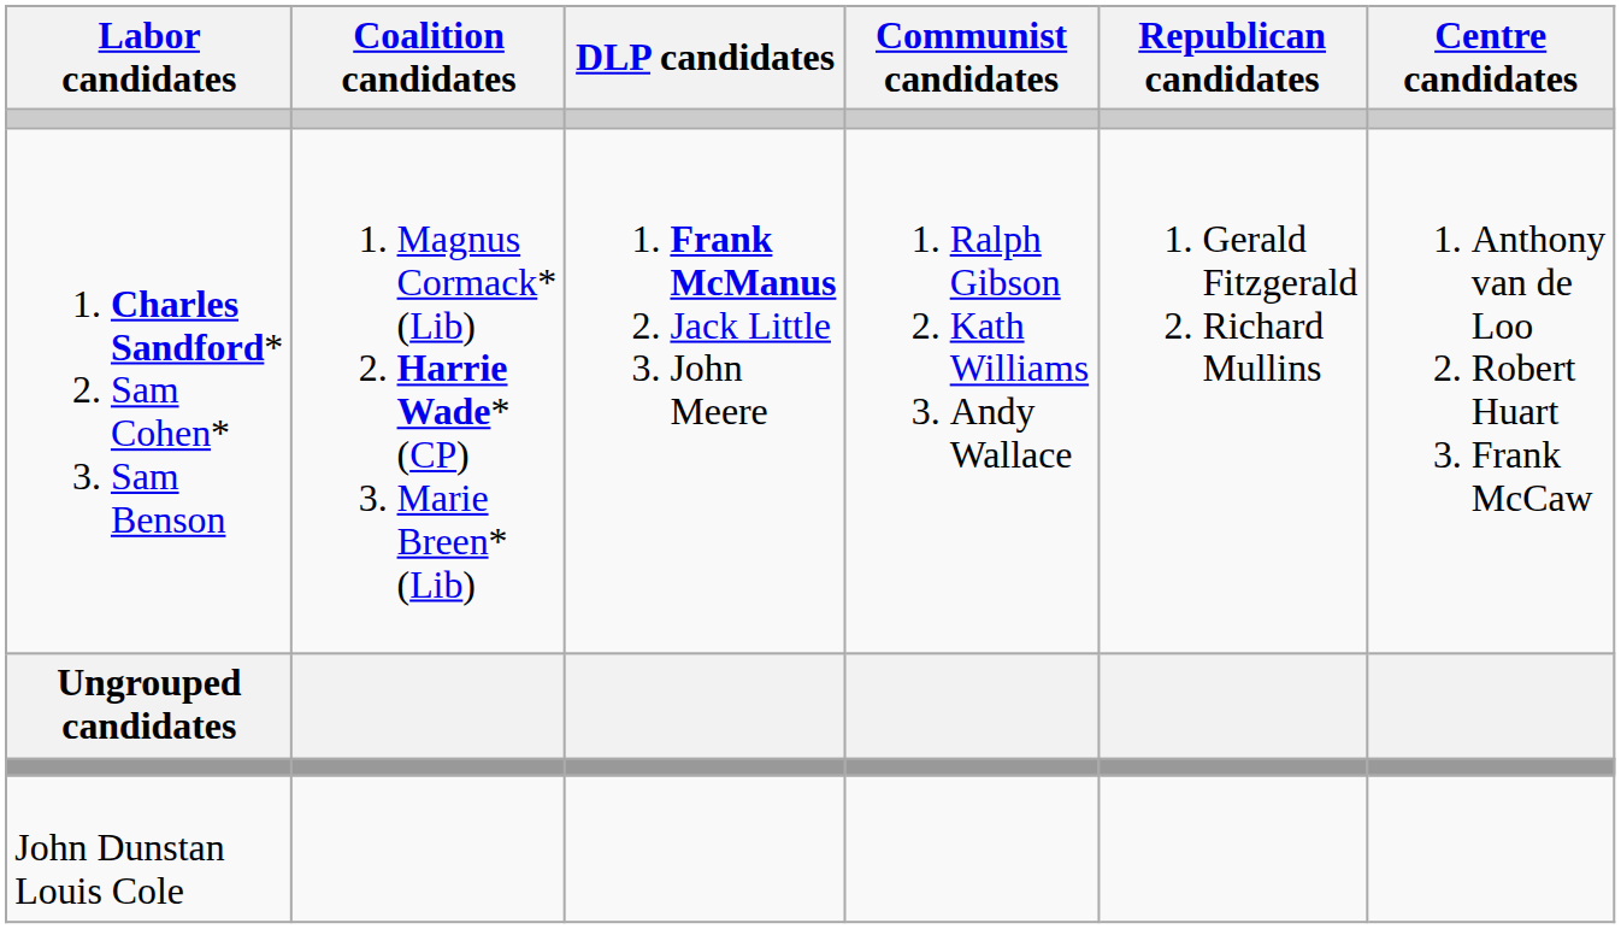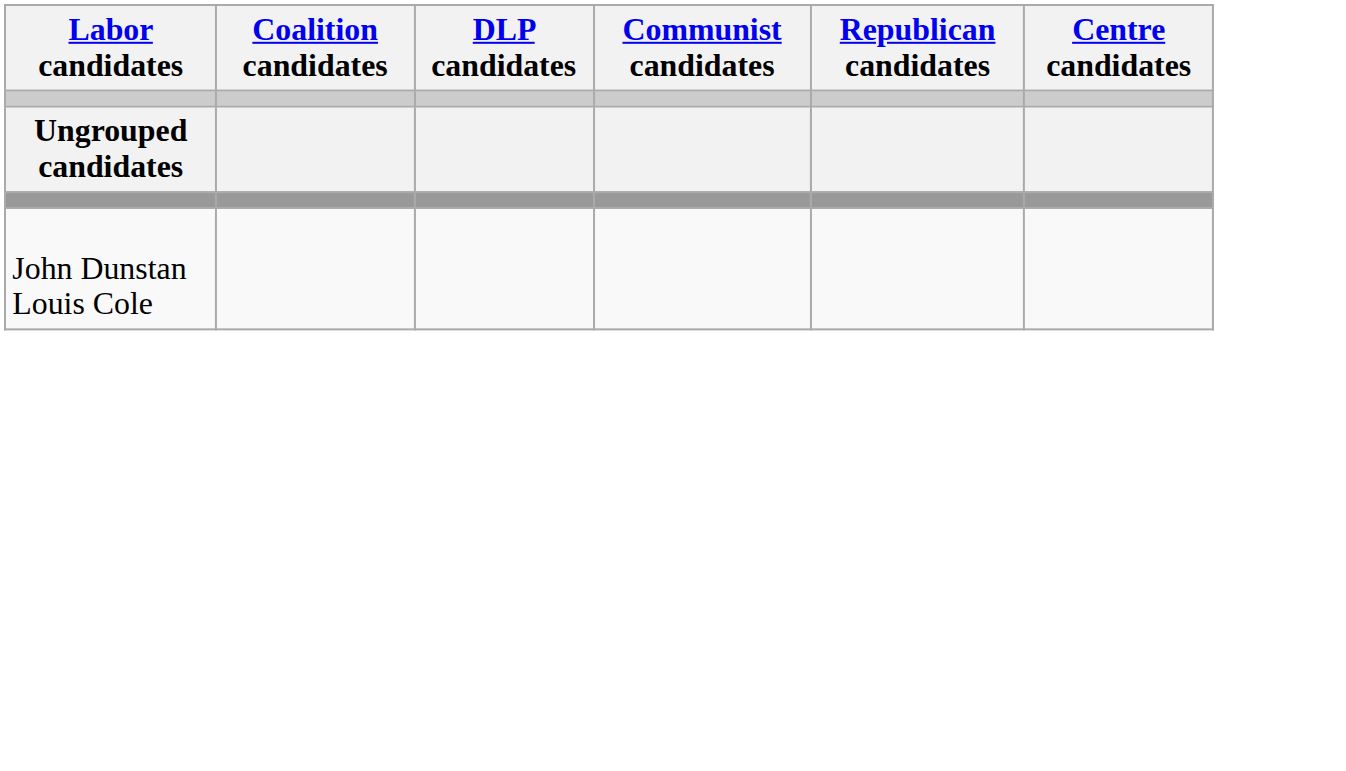- row: Charles Sandford* Sam Cohen* Sam Benson | Magnus Cormack* (Lib) Harrie Wade* (CP) Marie Breen* (Lib) | Frank McManus Jack Little John Meere | Ralph Gibson Kath Williams Andy Wallace | Gerald Fitzgerald Richard Mullins | Anthony van de Loo Robert Huart Frank McCaw
